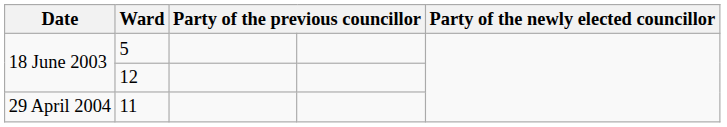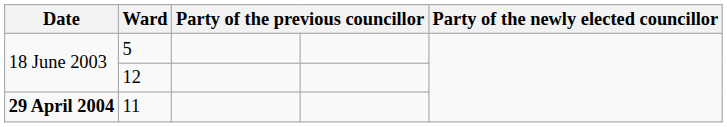11 | Date: normal -> bold
